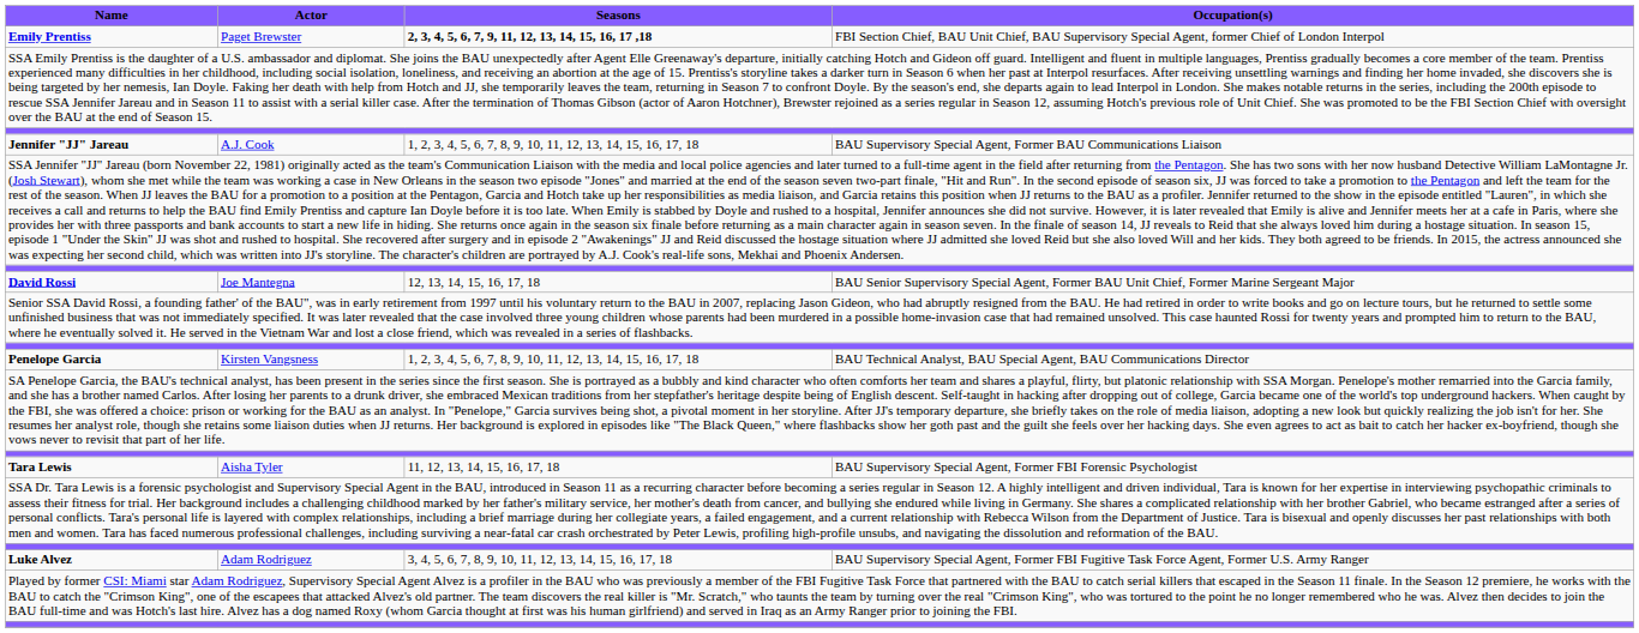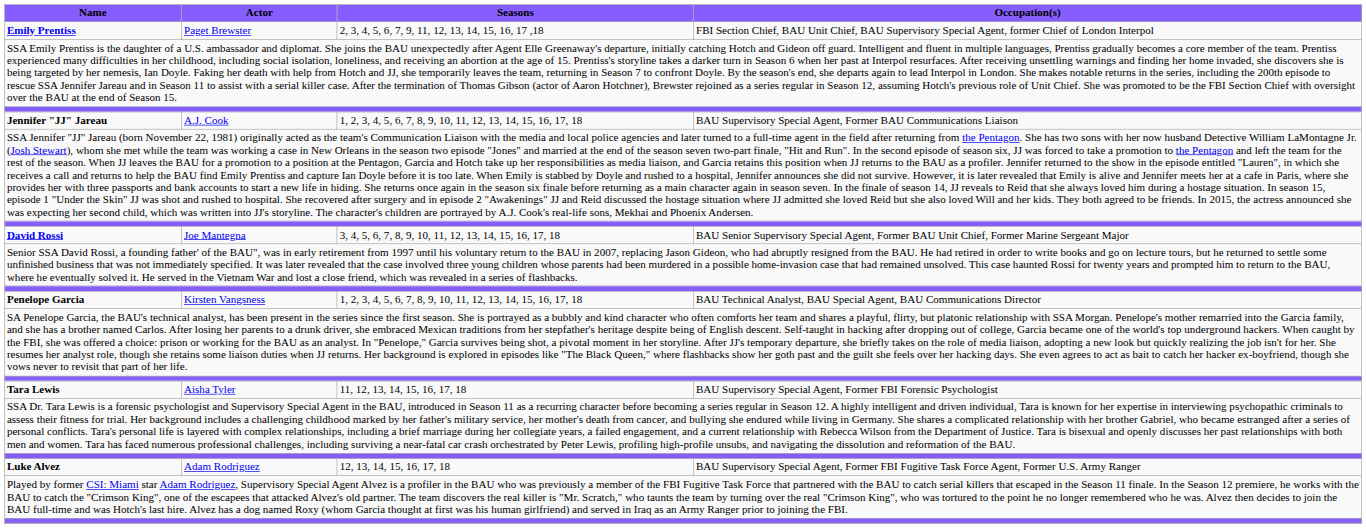Emily Prentiss | Seasons: bold -> normal
David Rossi | Seasons: 12, 13, 14, 15, 16, 17, 18 -> 3, 4, 5, 6, 7, 8, 9, 10, 11, 12, 13, 14, 15, 16, 17, 18
Luke Alvez | Seasons: 3, 4, 5, 6, 7, 8, 9, 10, 11, 12, 13, 14, 15, 16, 17, 18 -> 12, 13, 14, 15, 16, 17, 18
